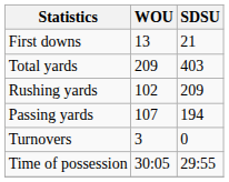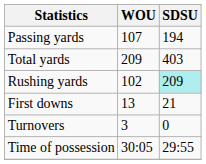rows swapped: First downs <-> Passing yards
Rushing yards | SDSU: no background -> paleturquoise background
